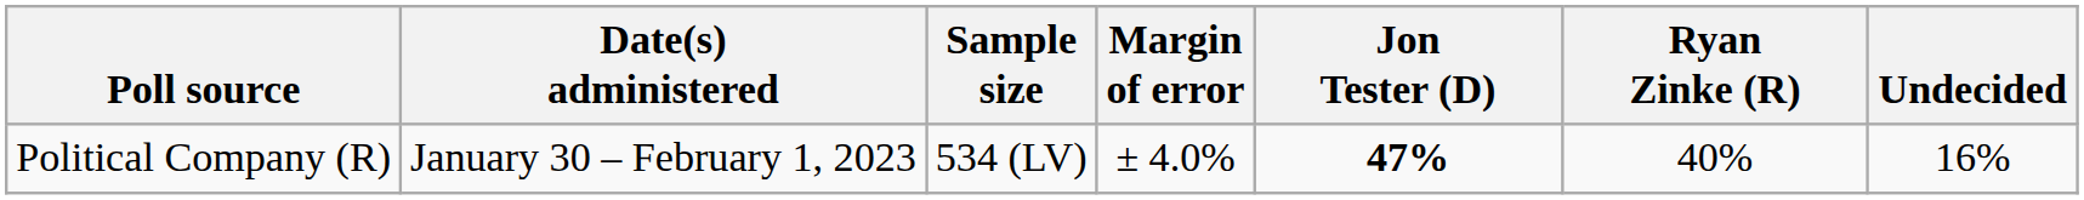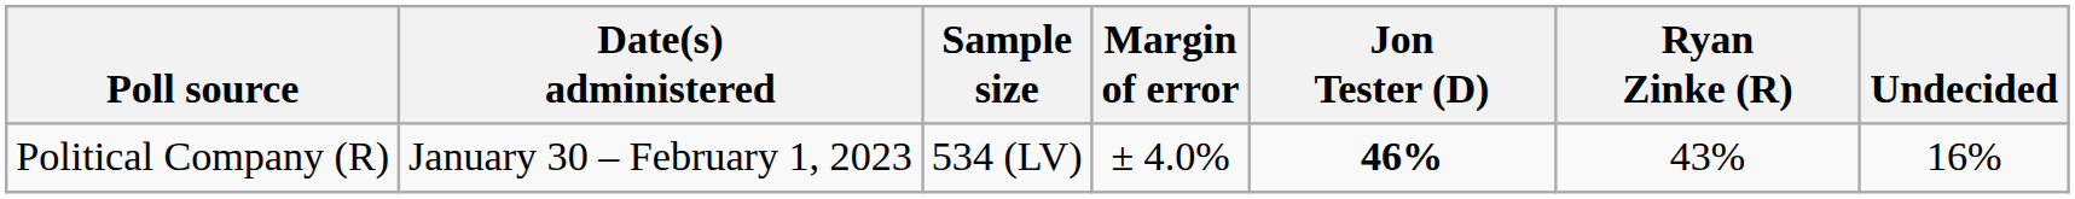Political Company (R) | Jon Tester (D): 47% -> 46%
Political Company (R) | Ryan Zinke (R): 40% -> 43%
